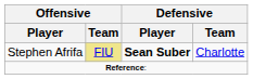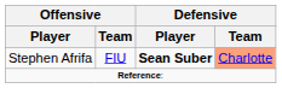Stephen Afrifa | Offensive / Team: khaki background -> no background
Stephen Afrifa | Defensive / Team: no background -> lightsalmon background
